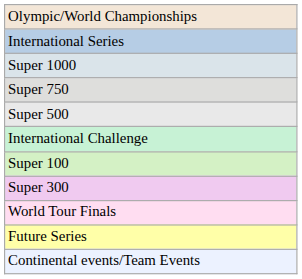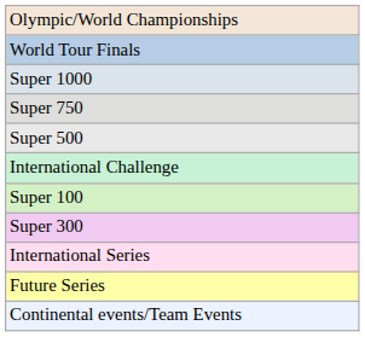row 2 | column 1: International Series -> World Tour Finals
row 9 | column 1: World Tour Finals -> International Series
